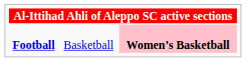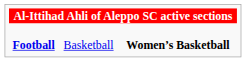Football | column 3: pink background -> no background
